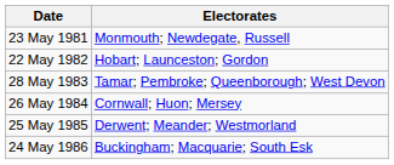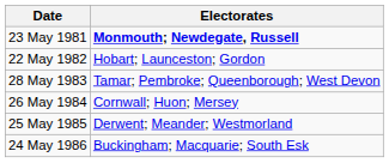23 May 1981 | Electorates: normal -> bold
